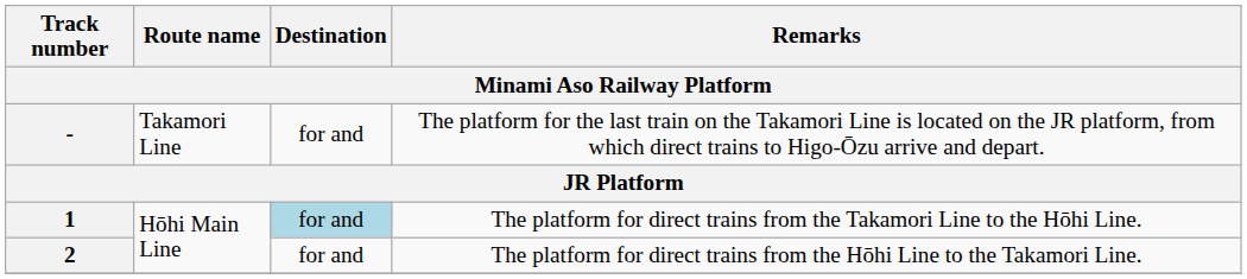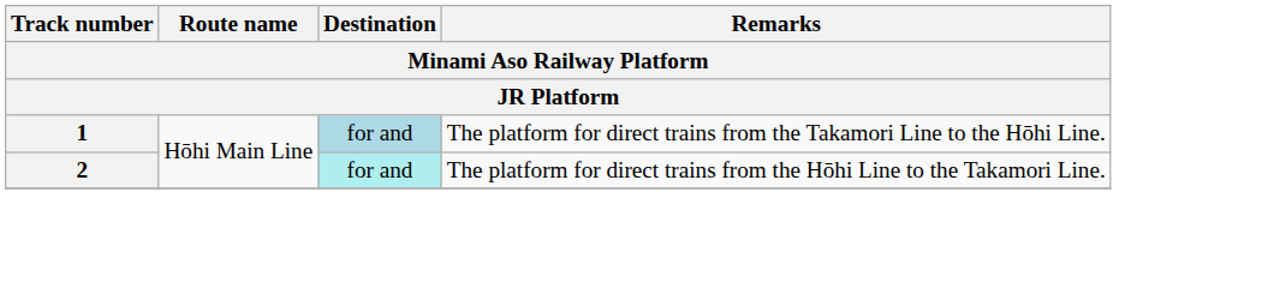- row: - | Takamori Line | for and | The platform for the last train on the Takamori Line is located on the JR platform, from which direct trains to Higo-Ōzu arrive and depart.
2 | Destination: no background -> paleturquoise background
